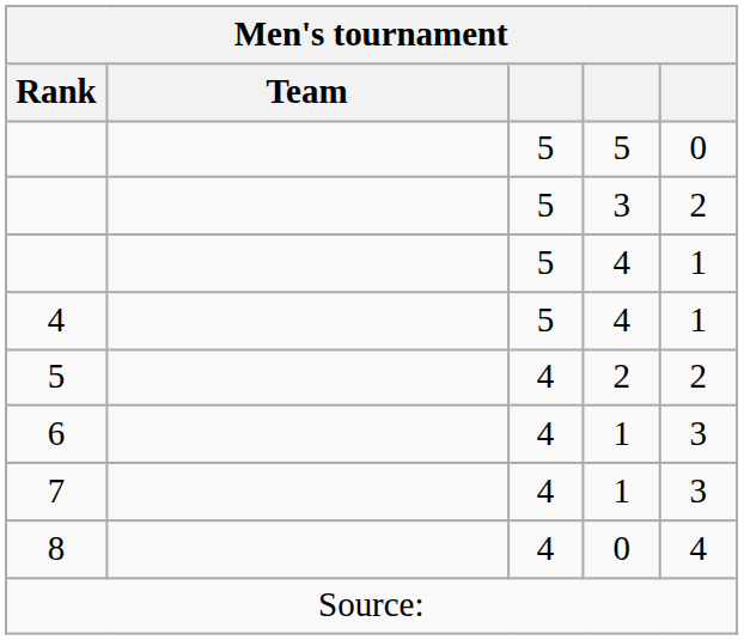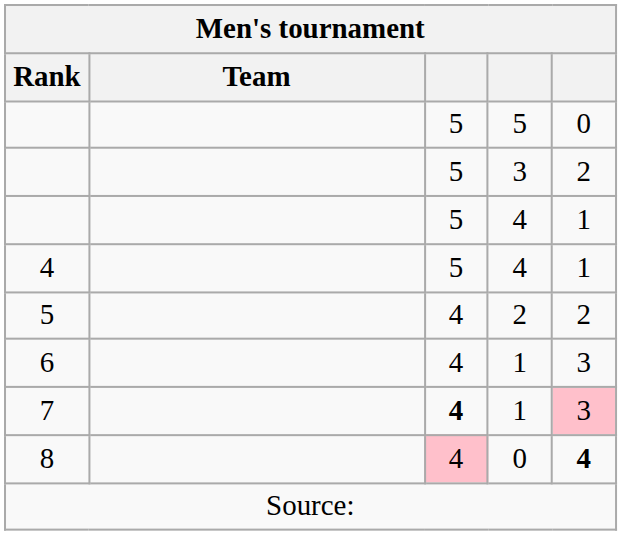7 | column 3: normal -> bold
7 | column 5: no background -> pink background
8 | column 3: no background -> pink background
8 | column 5: normal -> bold
